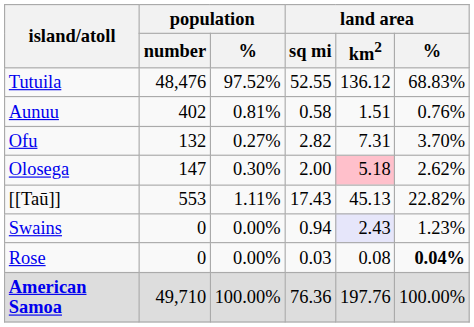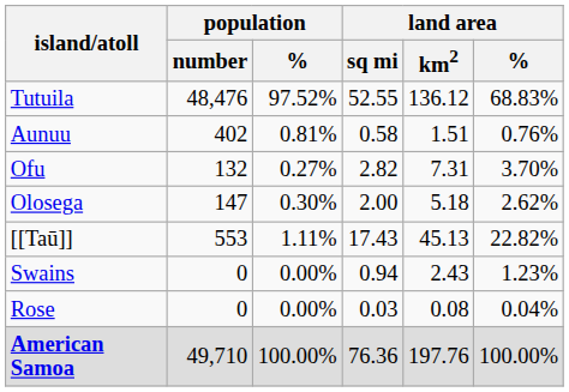Olosega | land area / km2: pink background -> no background
Swains | land area / km2: lavender background -> no background
Rose | land area / %: bold -> normal
